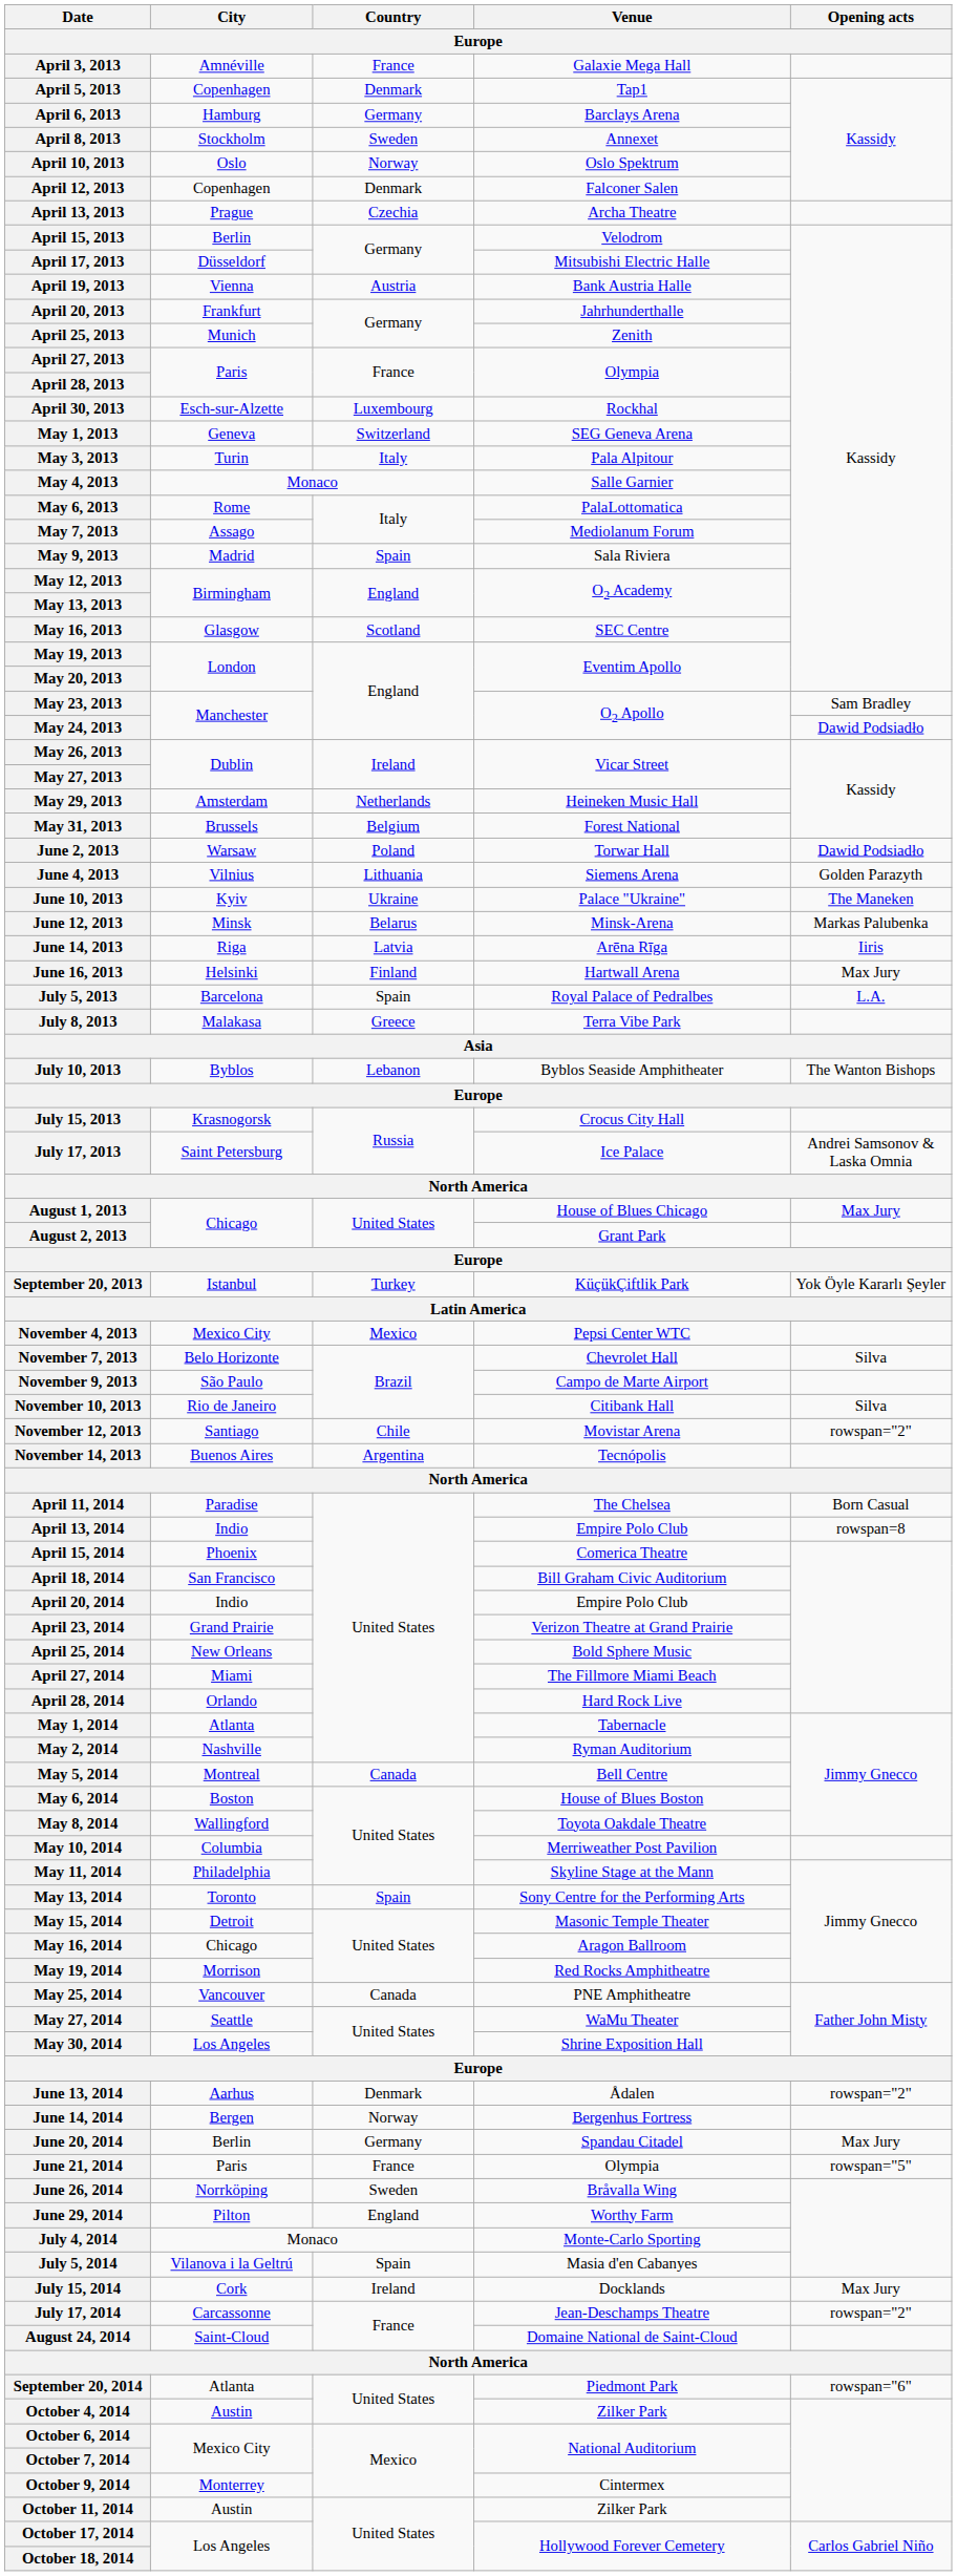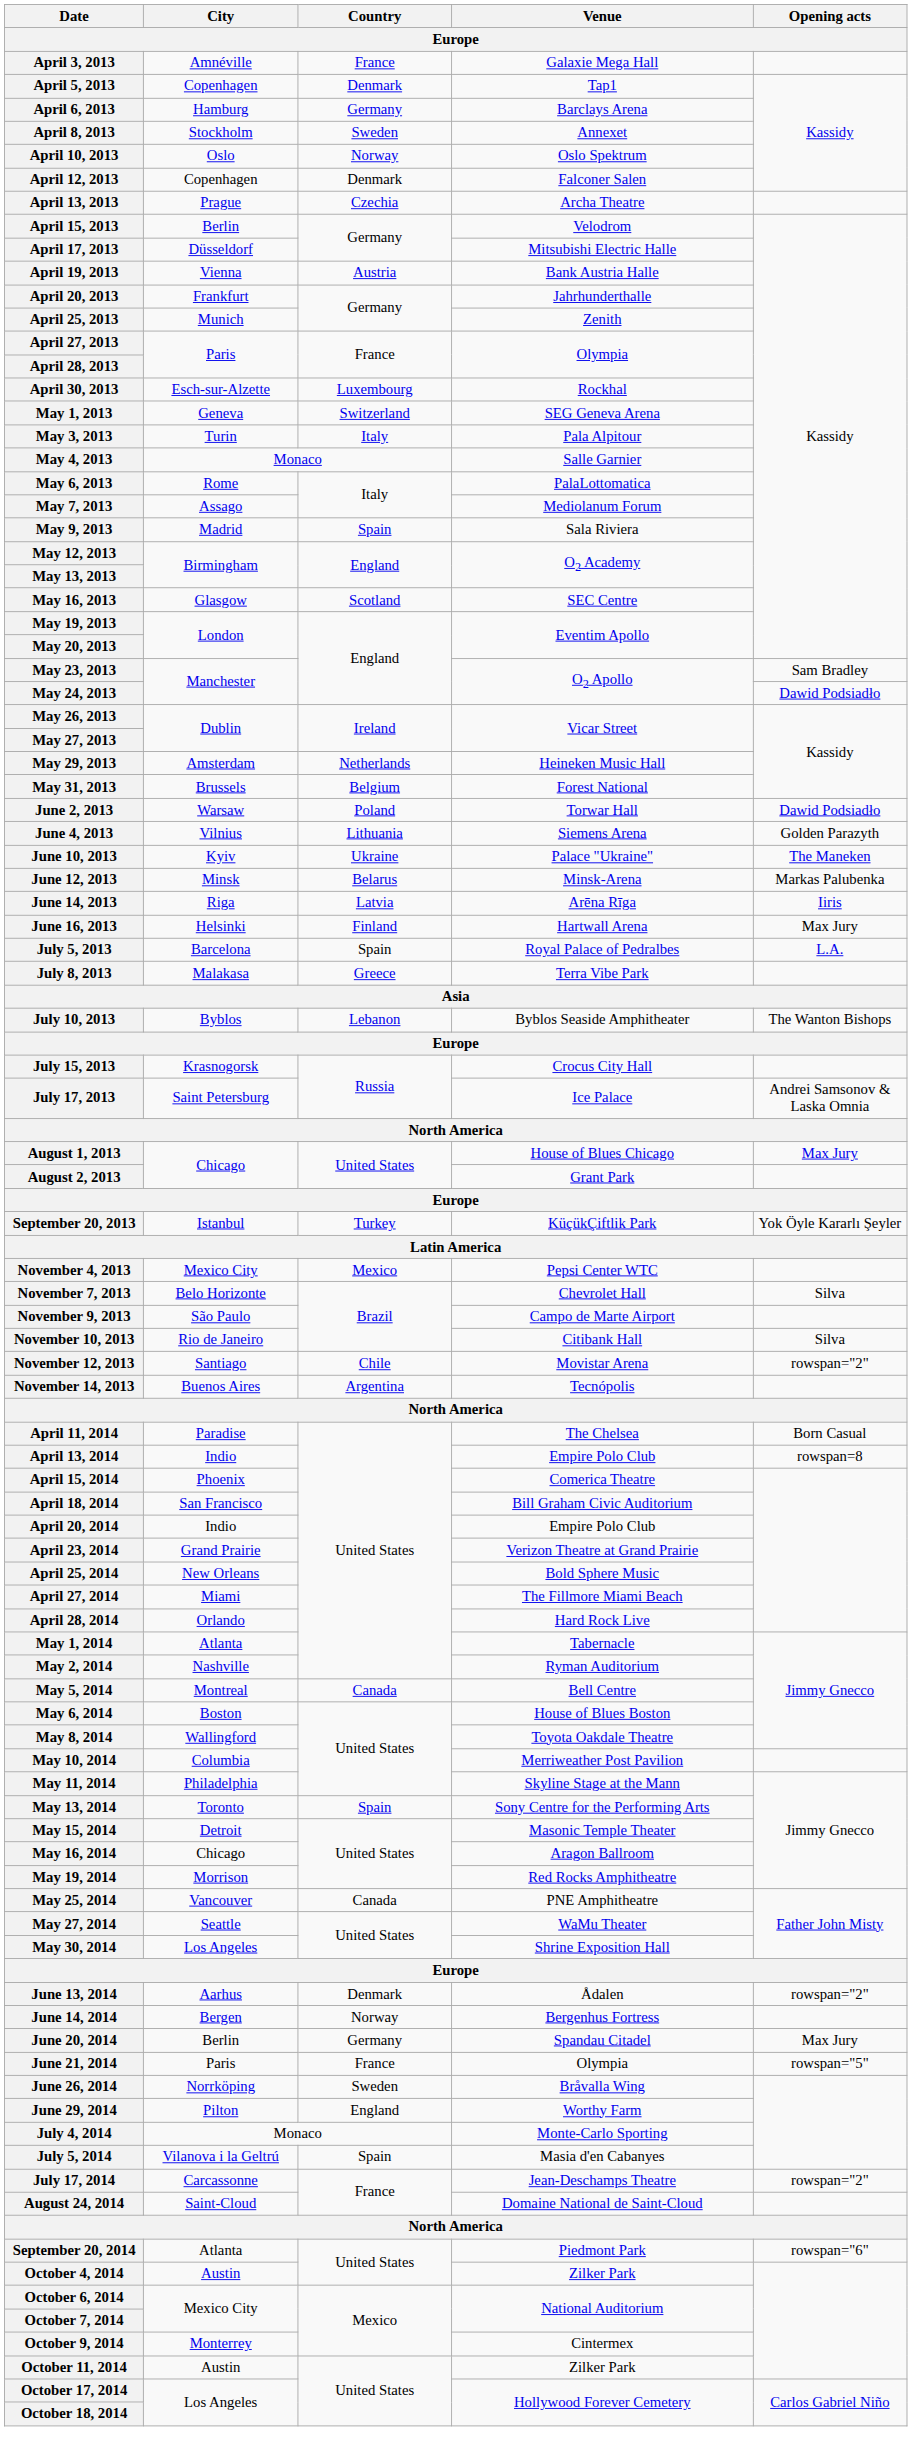- row: July 15, 2014 | Cork | Ireland | Docklands | Max Jury
